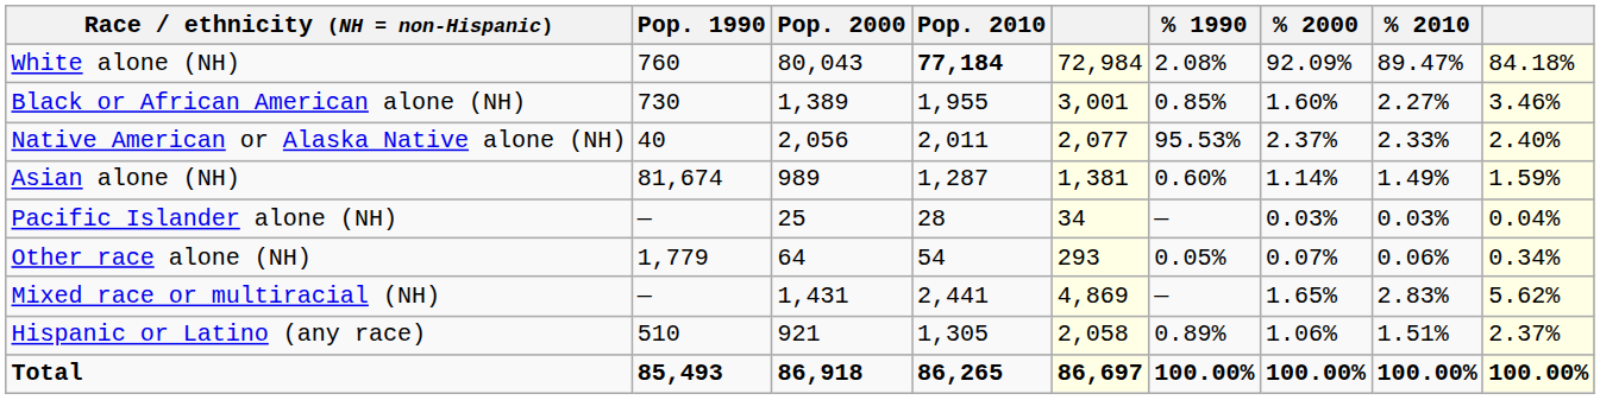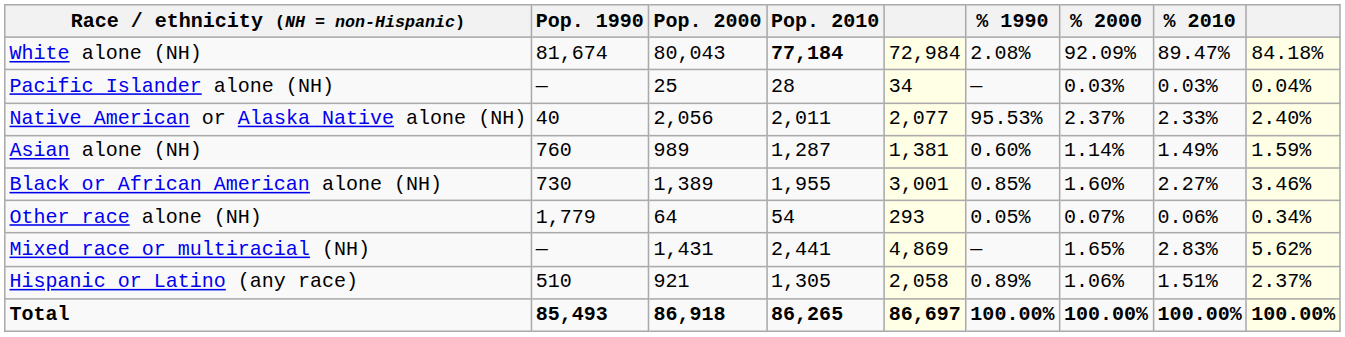White alone (NH) | Pop. 1990: 760 -> 81,674
rows swapped: Black or African American alone (NH) <-> Pacific Islander alone (NH)
Asian alone (NH) | Pop. 1990: 81,674 -> 760
